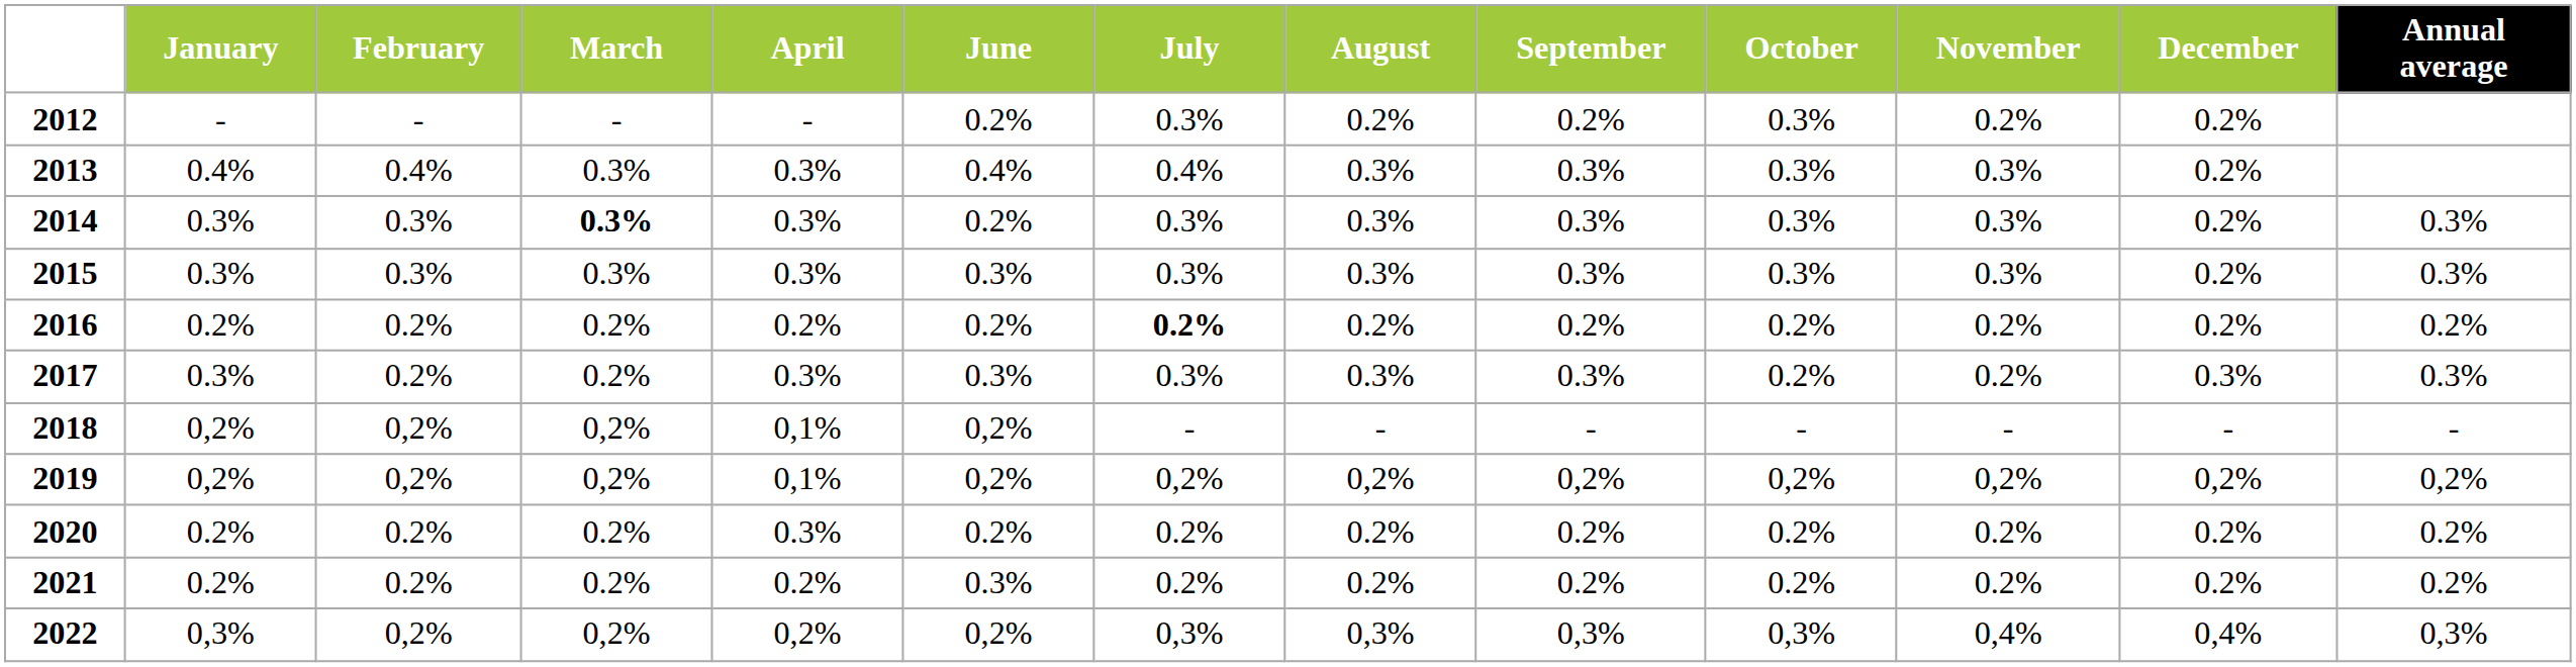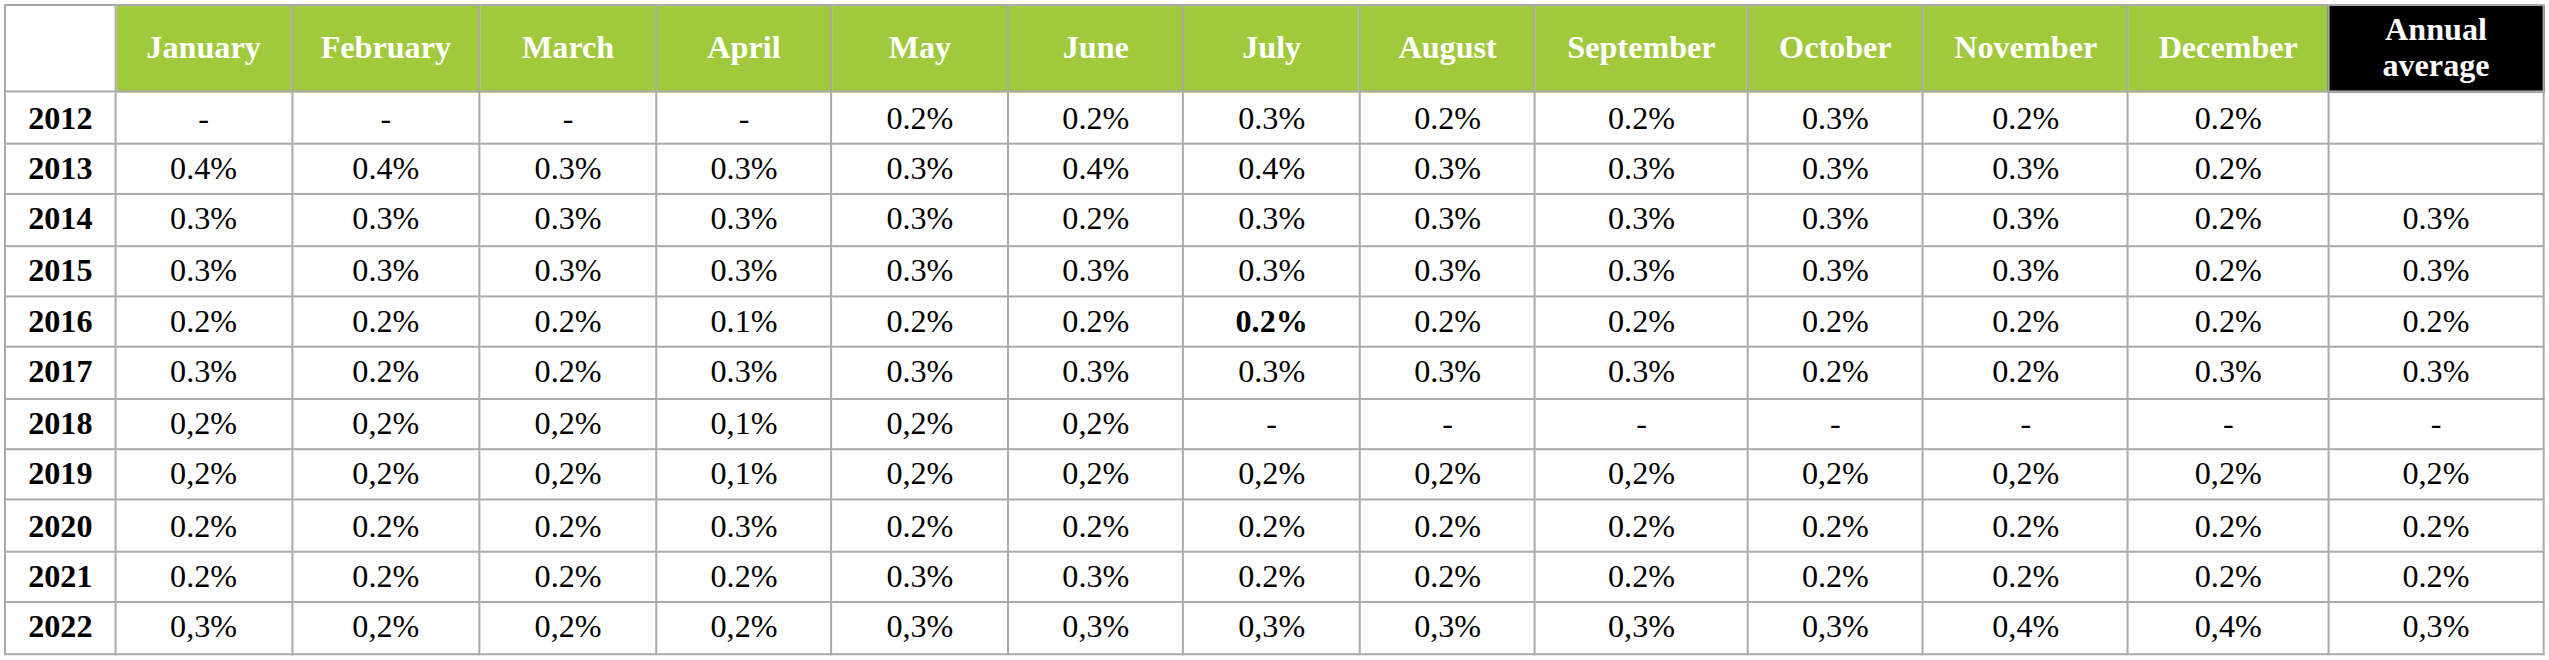+ column: May | 0.2% | 0.3% | 0.3% | 0.3% | 0.2% | 0.3% | 0,2% | 0,2% | 0.2% | 0.3% | 0,3%
2014 | March: bold -> normal
2016 | April: 0.2% -> 0.1%
2022 | June: 0,2% -> 0,3%
